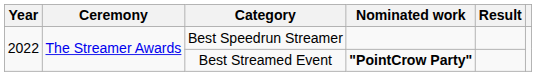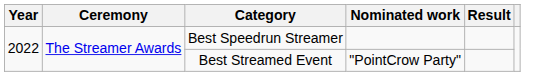Best Streamed Event | Nominated work: bold -> normal
